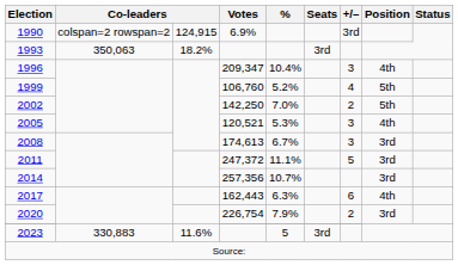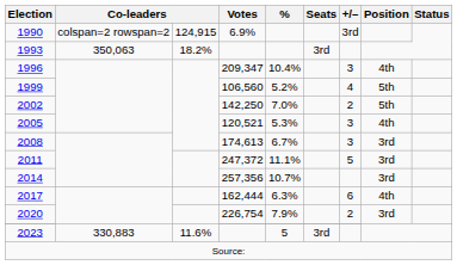1999 | Votes: 106,760 -> 106,560
2017 | Votes: 162,443 -> 162,444
